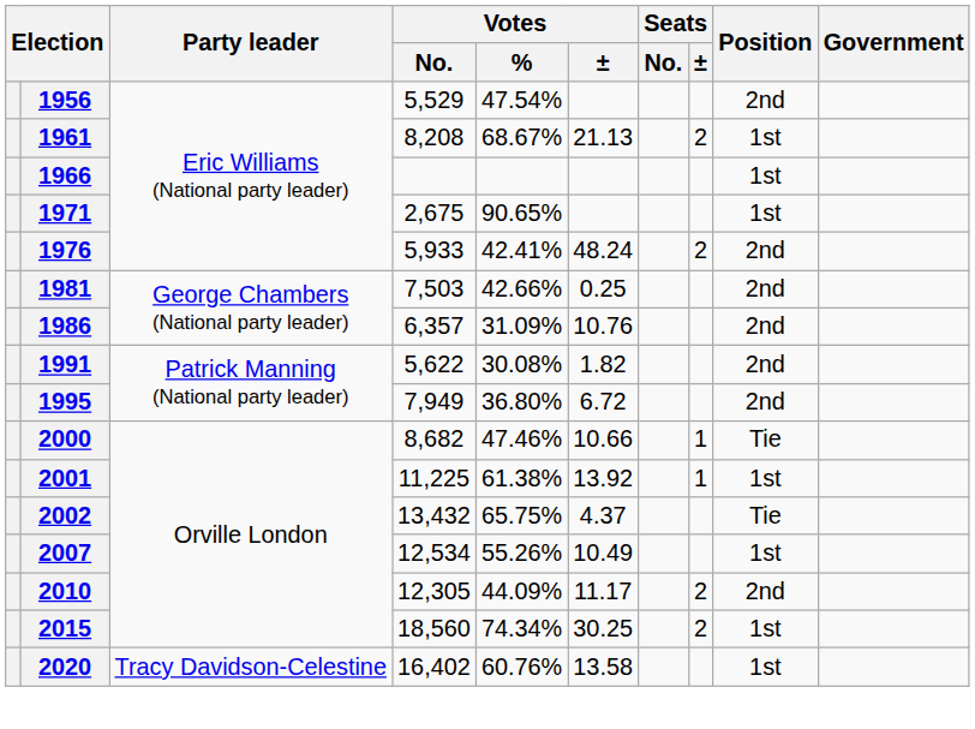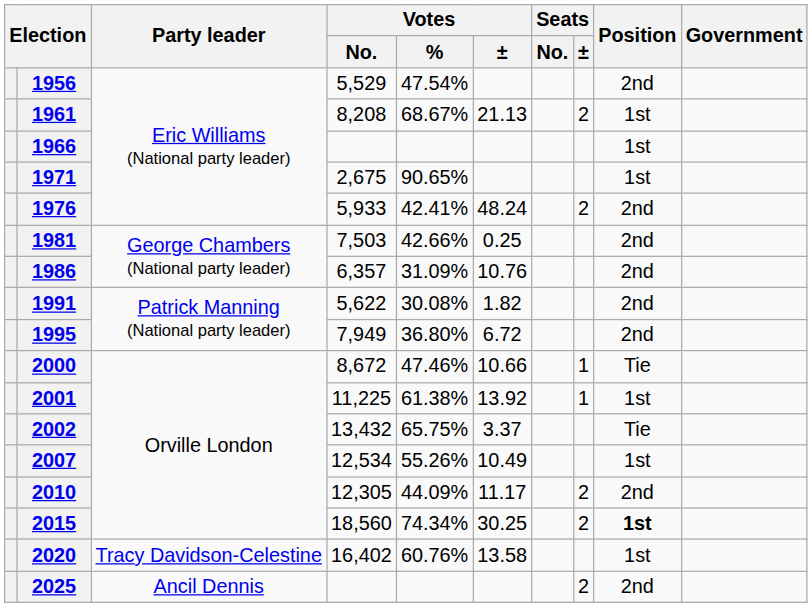2000 | Votes / No.: 8,682 -> 8,672
2002 | Votes / ±: 4.37 -> 3.37
2015 | Position: normal -> bold
+ row: 2025 | Ancil Dennis | 2 | 2nd
